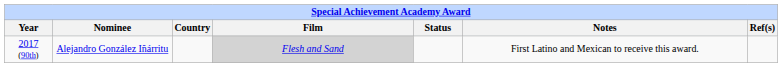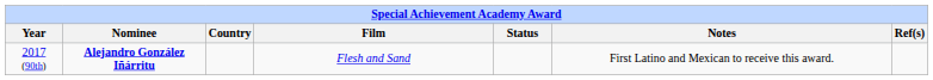2017 (90th) | Nominee: normal -> bold
2017 (90th) | Film: lightgrey background -> no background
